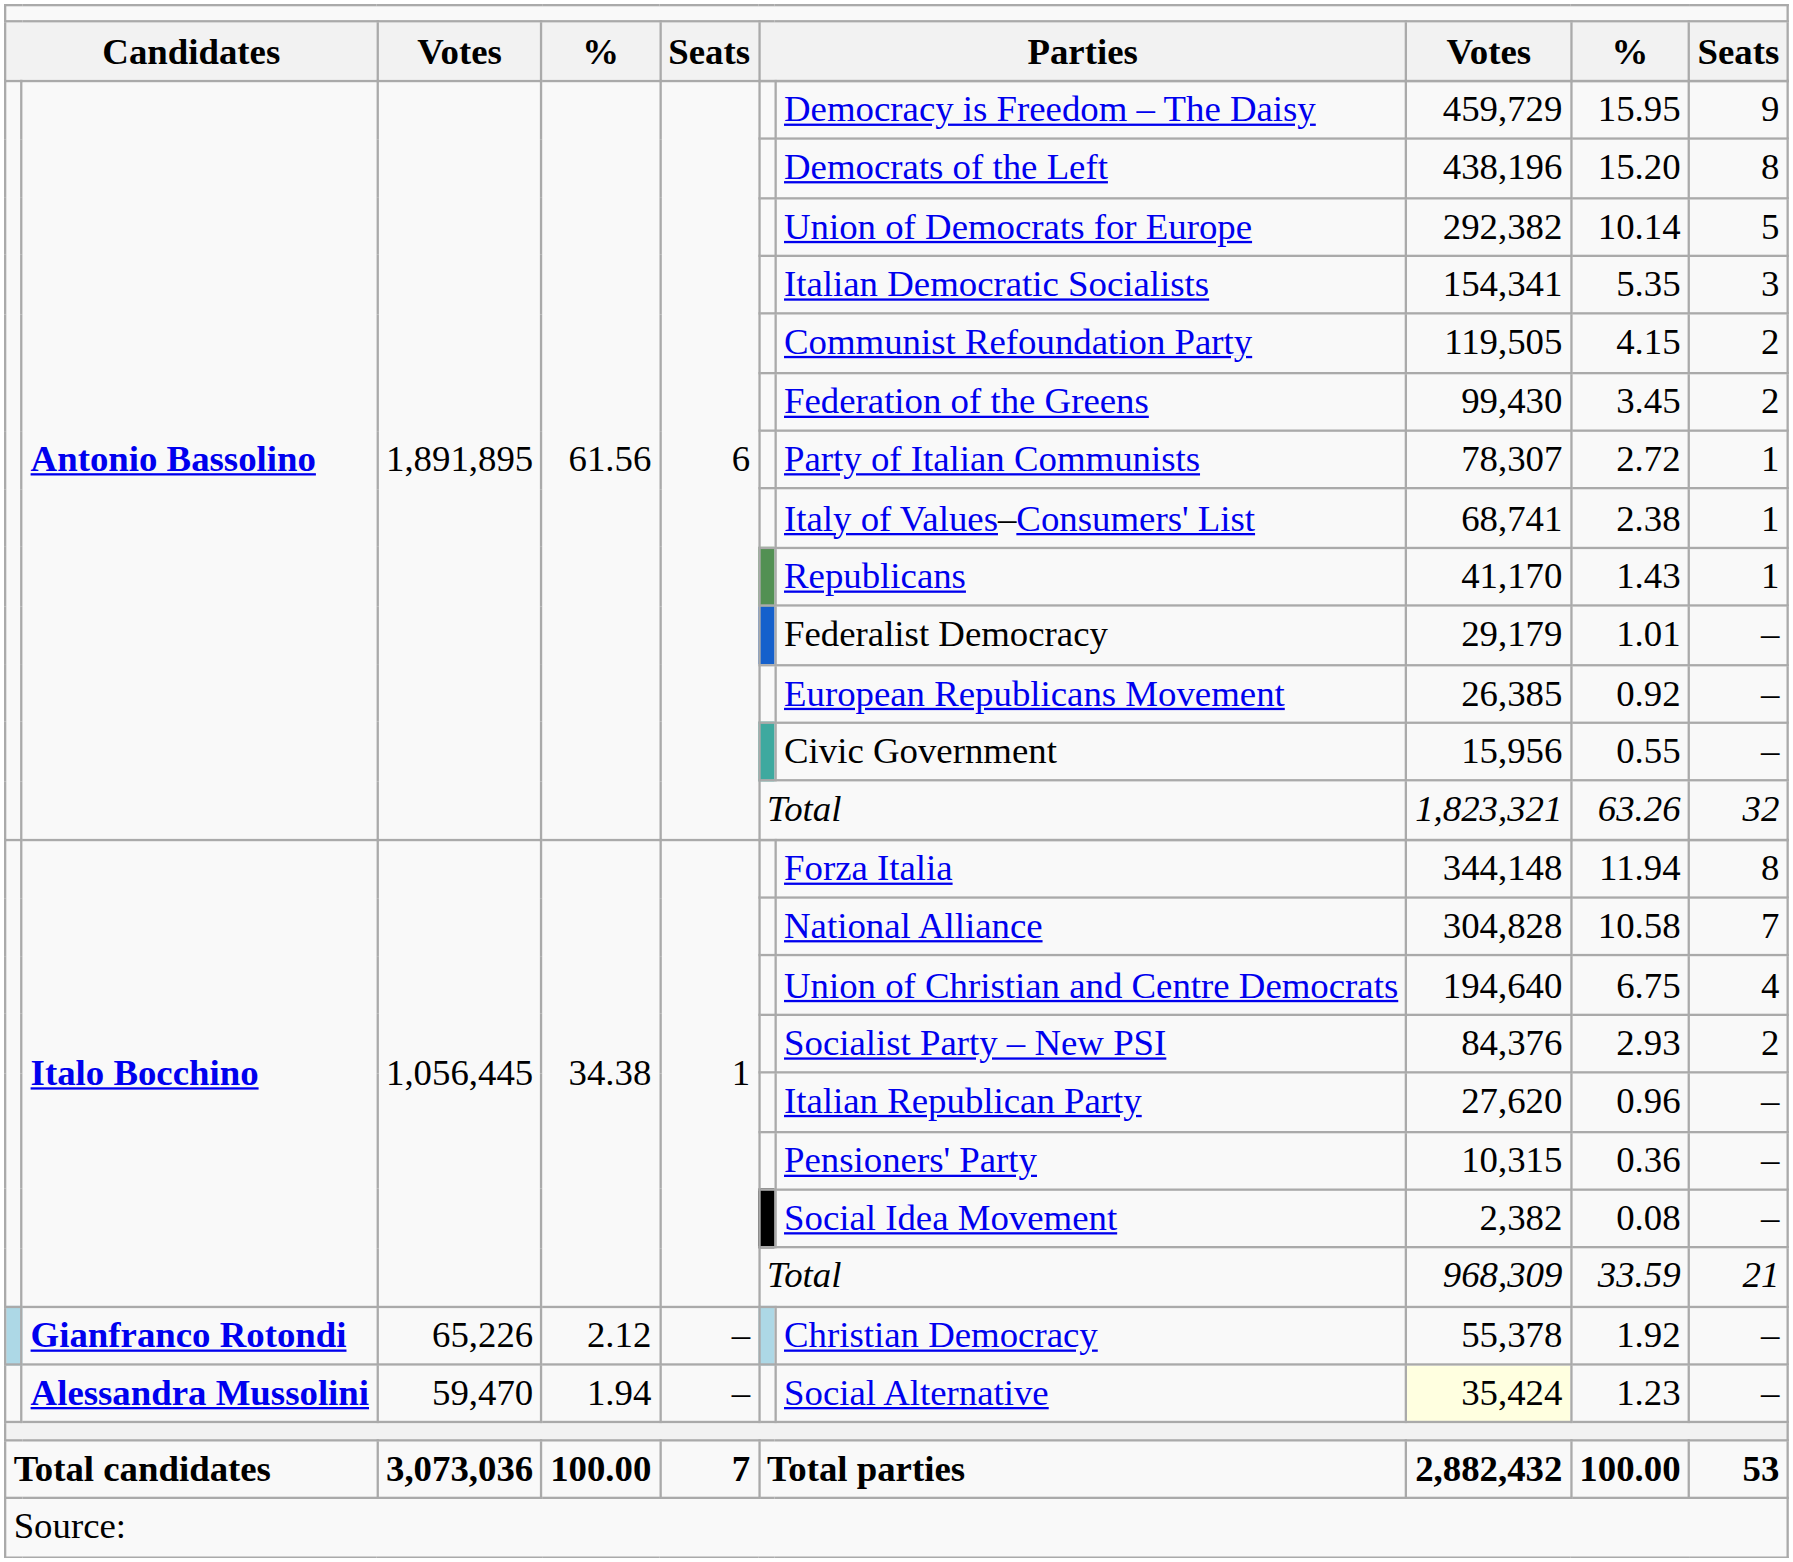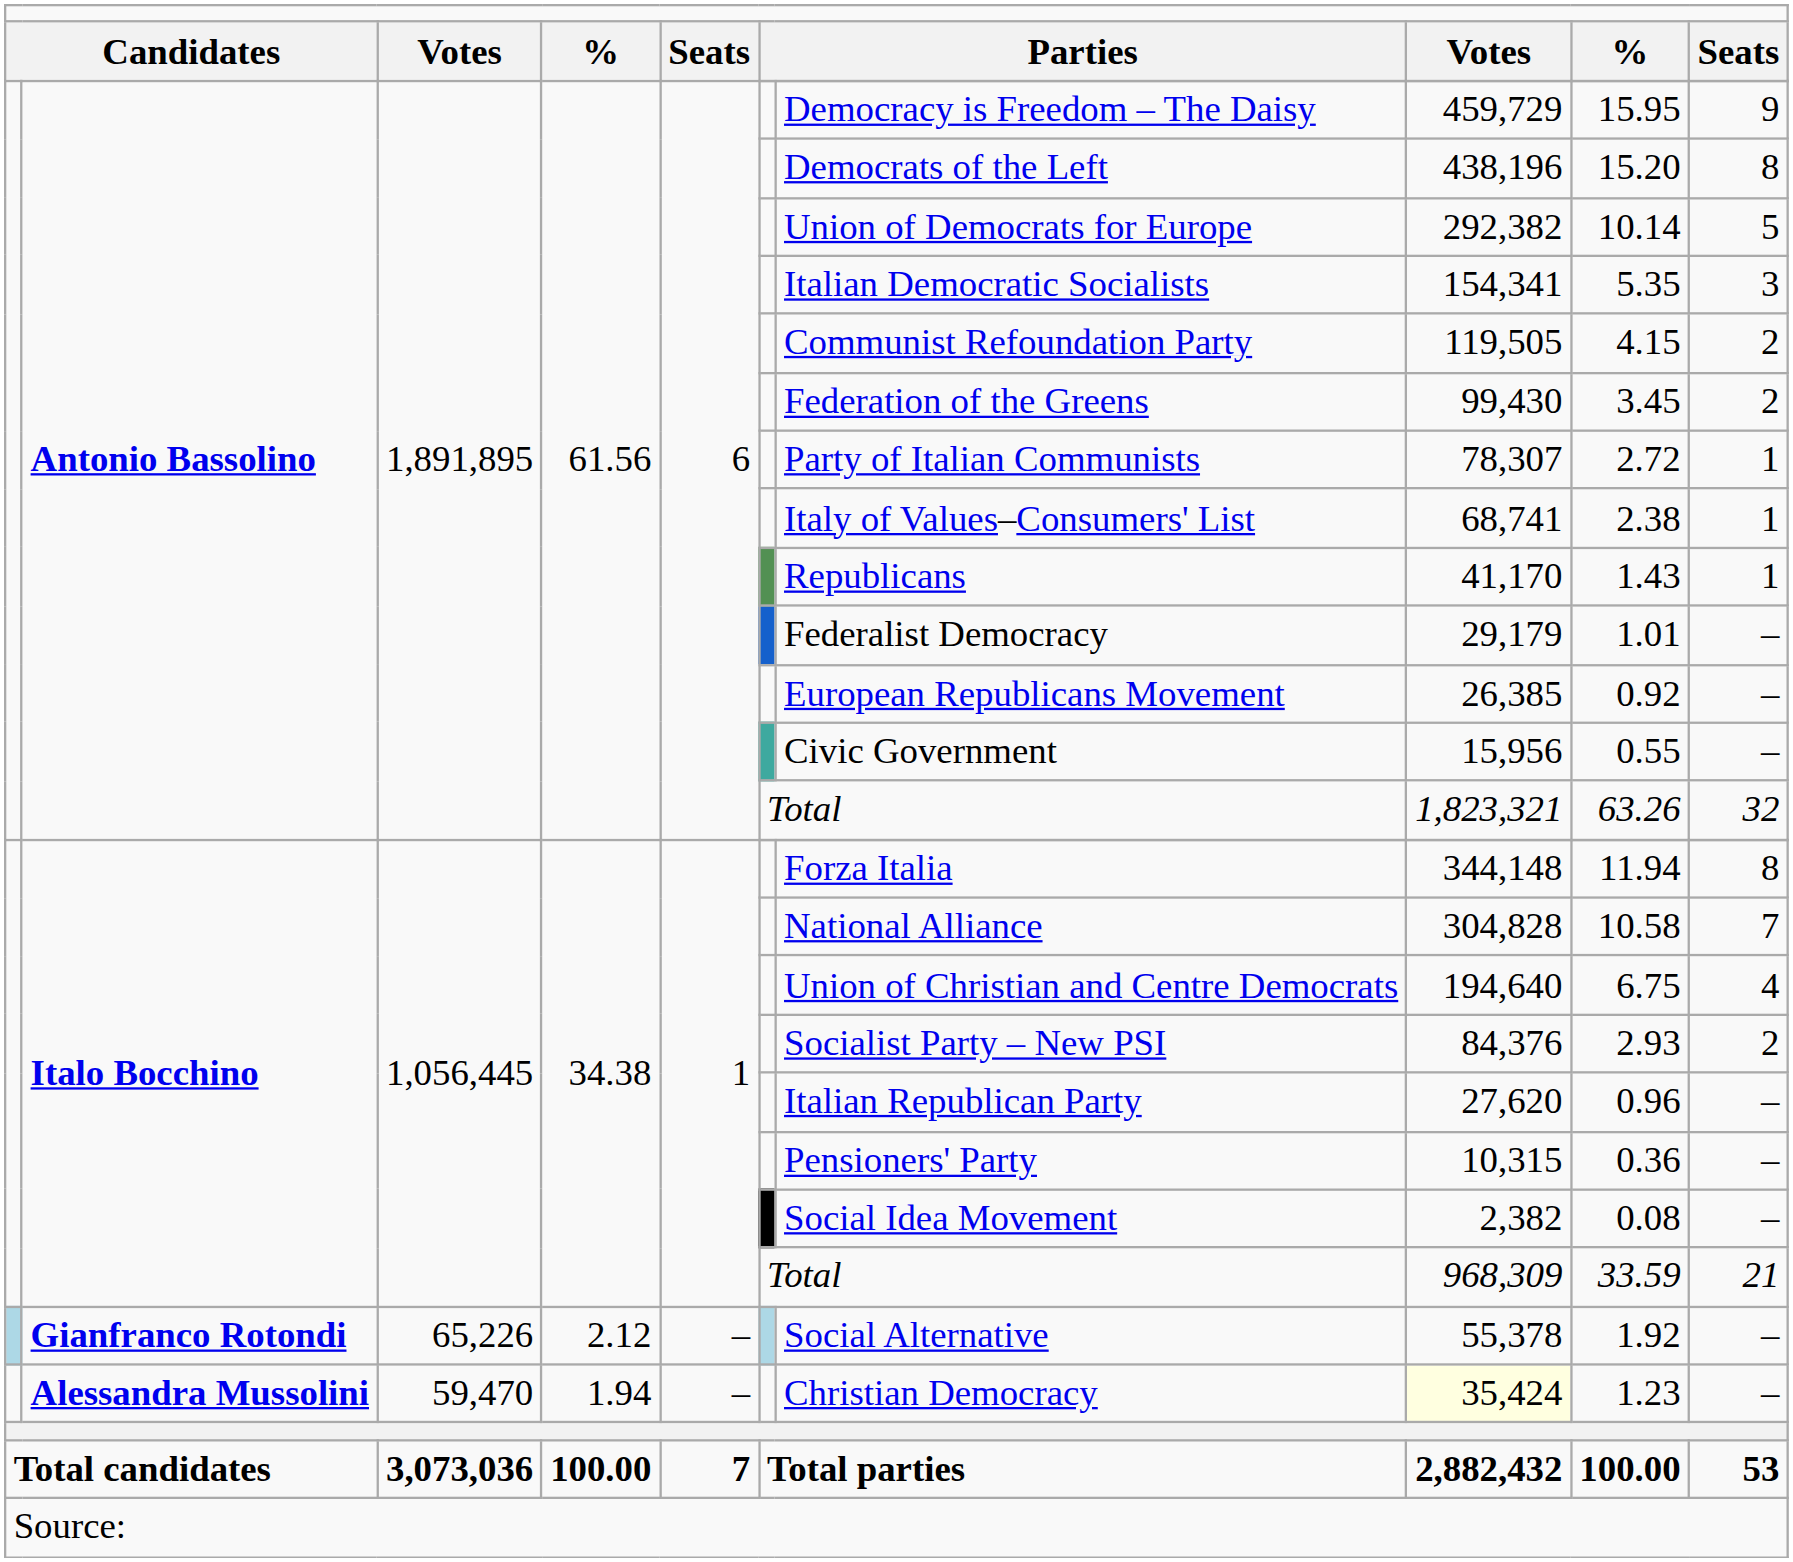Gianfranco Rotondi | column 7: Christian Democracy -> Social Alternative
Alessandra Mussolini | column 7: Social Alternative -> Christian Democracy
